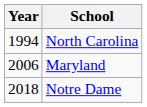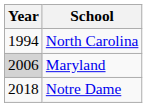Maryland | Year: no background -> lightgrey background
